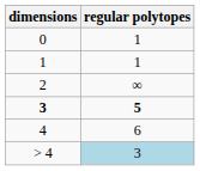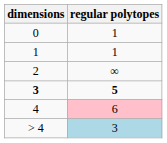4 | regular polytopes: no background -> pink background
